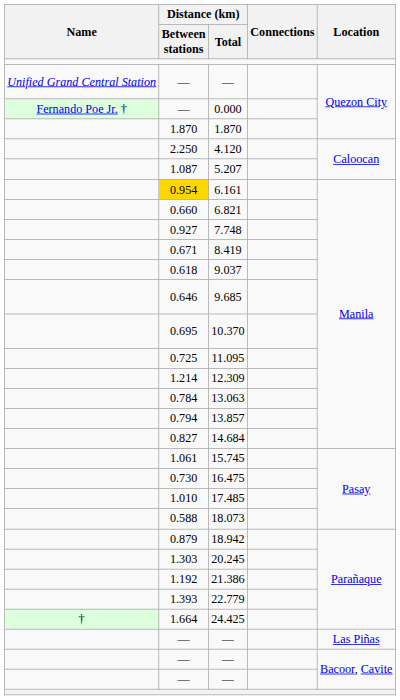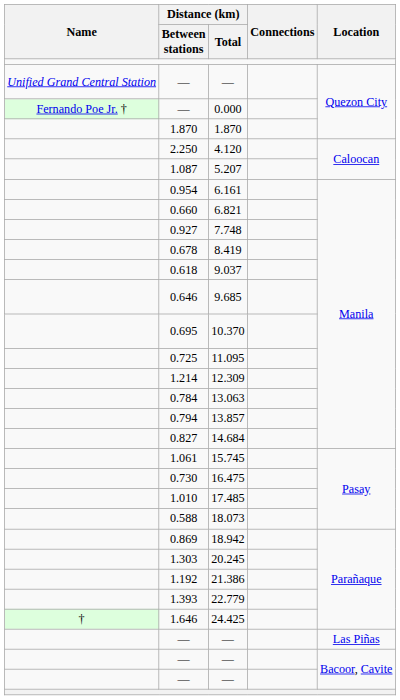6.161 | Distance (km) / Between stations: gold background -> no background
8.419 | Distance (km) / Between stations: 0.671 -> 0.678
18.942 | Distance (km) / Between stations: 0.879 -> 0.869
24.425 | Distance (km) / Between stations: 1.664 -> 1.646
